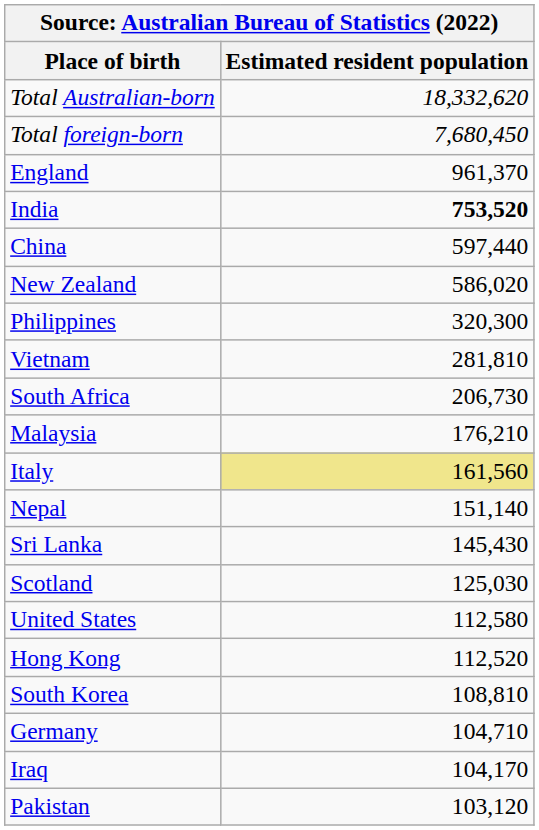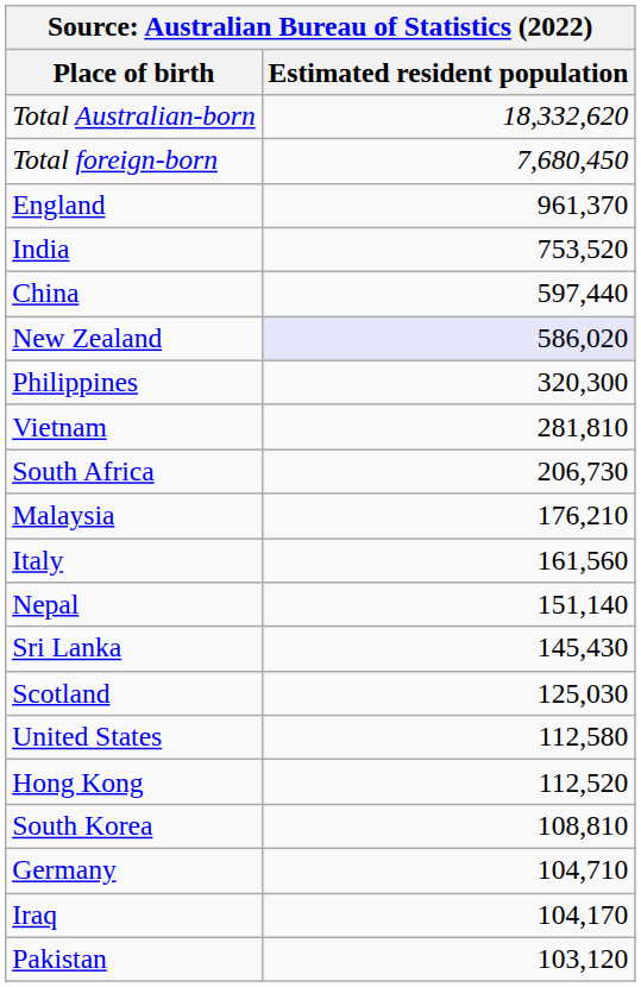India | Estimated resident population: bold -> normal
New Zealand | Estimated resident population: no background -> lavender background
Italy | Estimated resident population: khaki background -> no background
